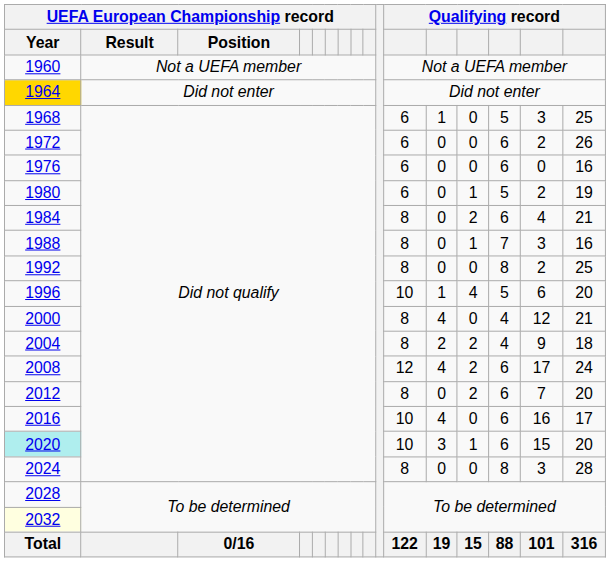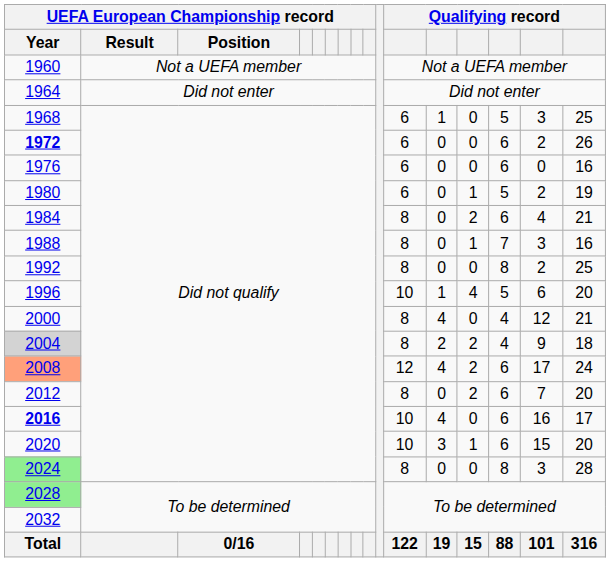1964 | UEFA European Championship record / Year: gold background -> no background
1972 | UEFA European Championship record / Year: normal -> bold
2004 | UEFA European Championship record / Year: no background -> lightgrey background
2008 | UEFA European Championship record / Year: no background -> lightsalmon background
2016 | UEFA European Championship record / Year: normal -> bold
2020 | UEFA European Championship record / Year: paleturquoise background -> no background
2024 | UEFA European Championship record / Year: no background -> lightgreen background
2028 | UEFA European Championship record / Year: no background -> lightgreen background
2032 | UEFA European Championship record / Year: lightyellow background -> no background
